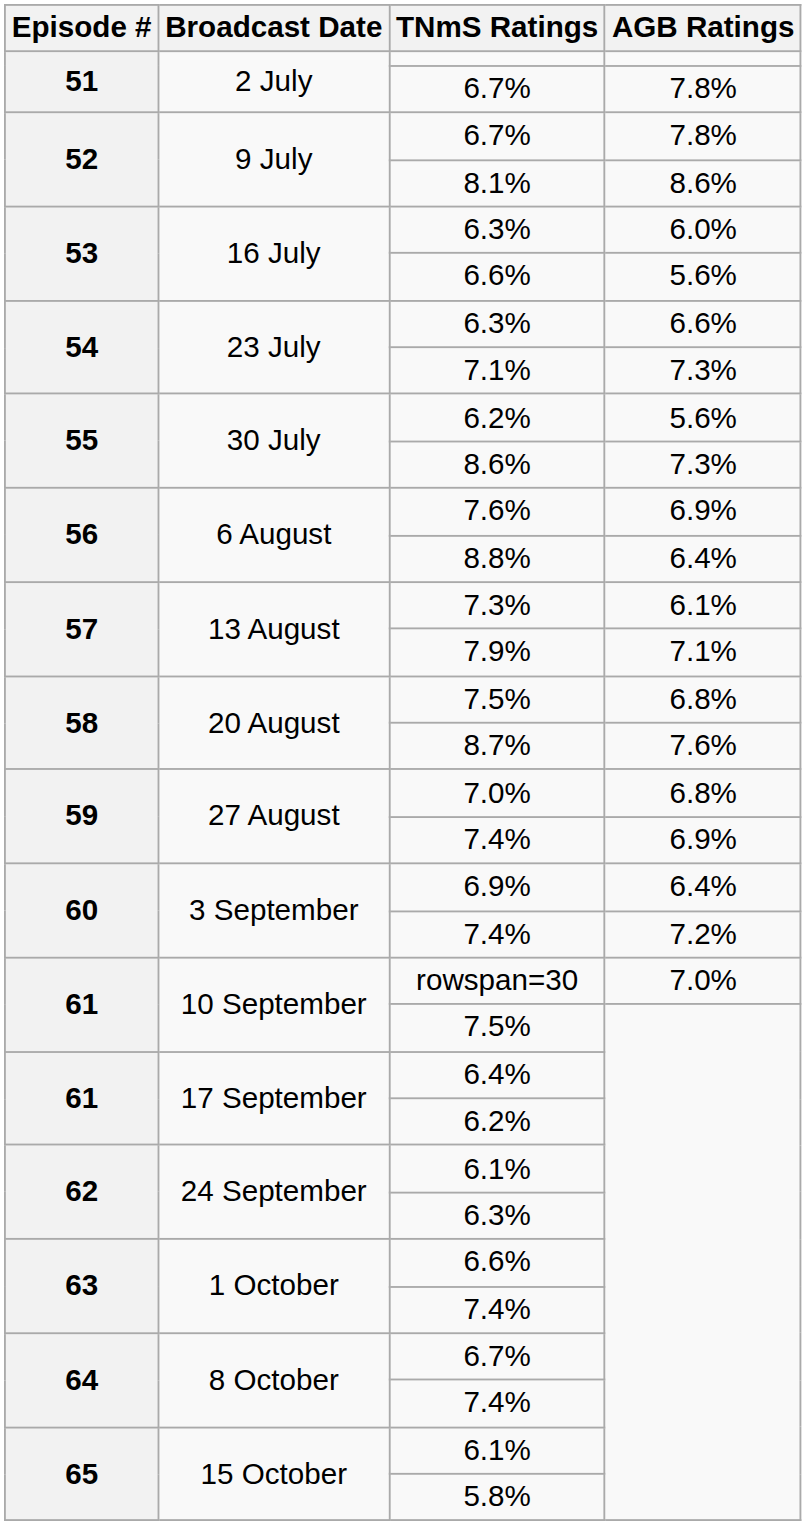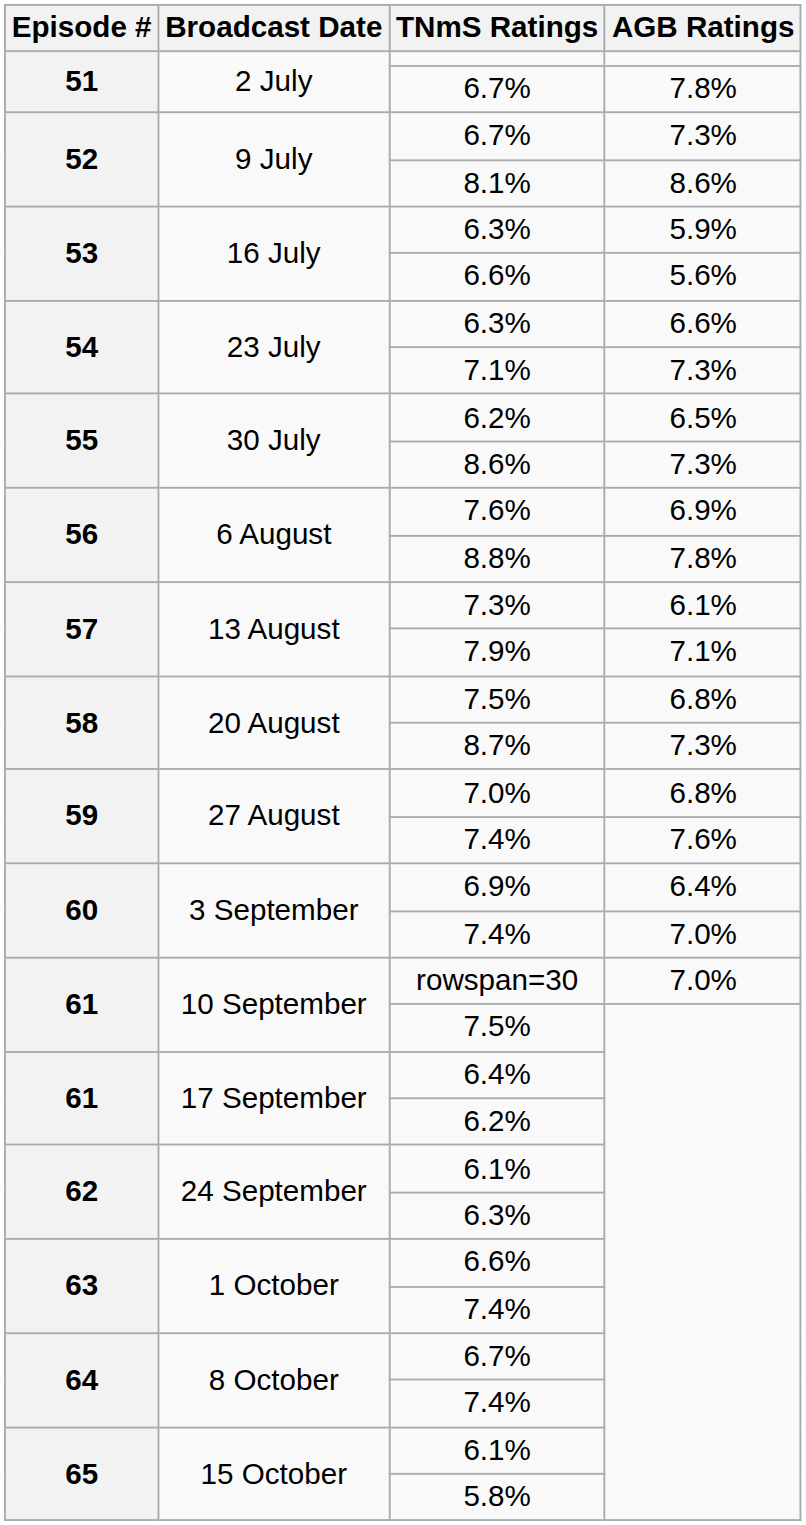9 July / 6.7% | AGB Ratings: 7.8% -> 7.3%
16 July / 6.3% | AGB Ratings: 6.0% -> 5.9%
30 July / 6.2% | AGB Ratings: 5.6% -> 6.5%
8.8% | AGB Ratings: 6.4% -> 7.8%
8.7% | AGB Ratings: 7.6% -> 7.3%
27 August / 7.4% | AGB Ratings: 6.9% -> 7.6%
3 September / 7.4% | AGB Ratings: 7.2% -> 7.0%
